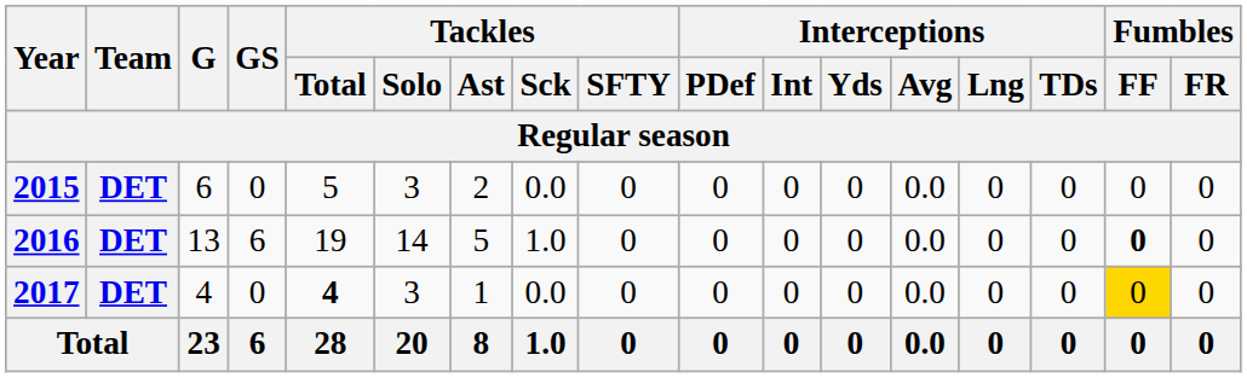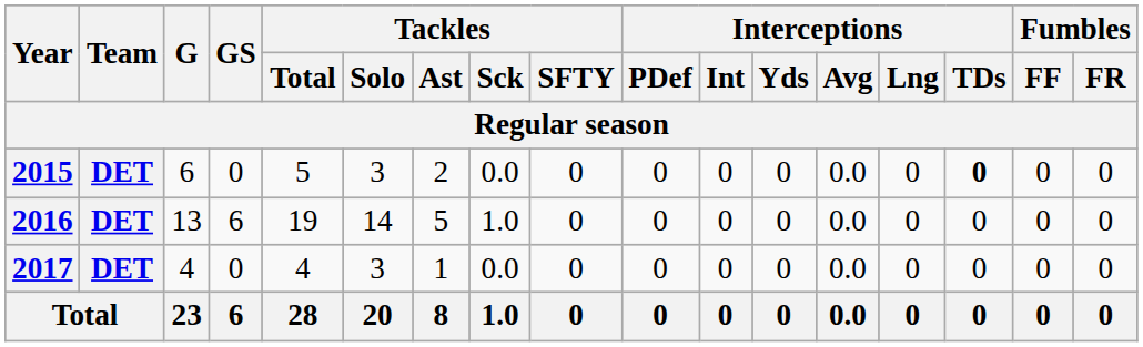2015 | Interceptions / TDs: normal -> bold
2016 | Fumbles / FF: bold -> normal
2017 | Tackles / Total: bold -> normal
2017 | Fumbles / FF: gold background -> no background
